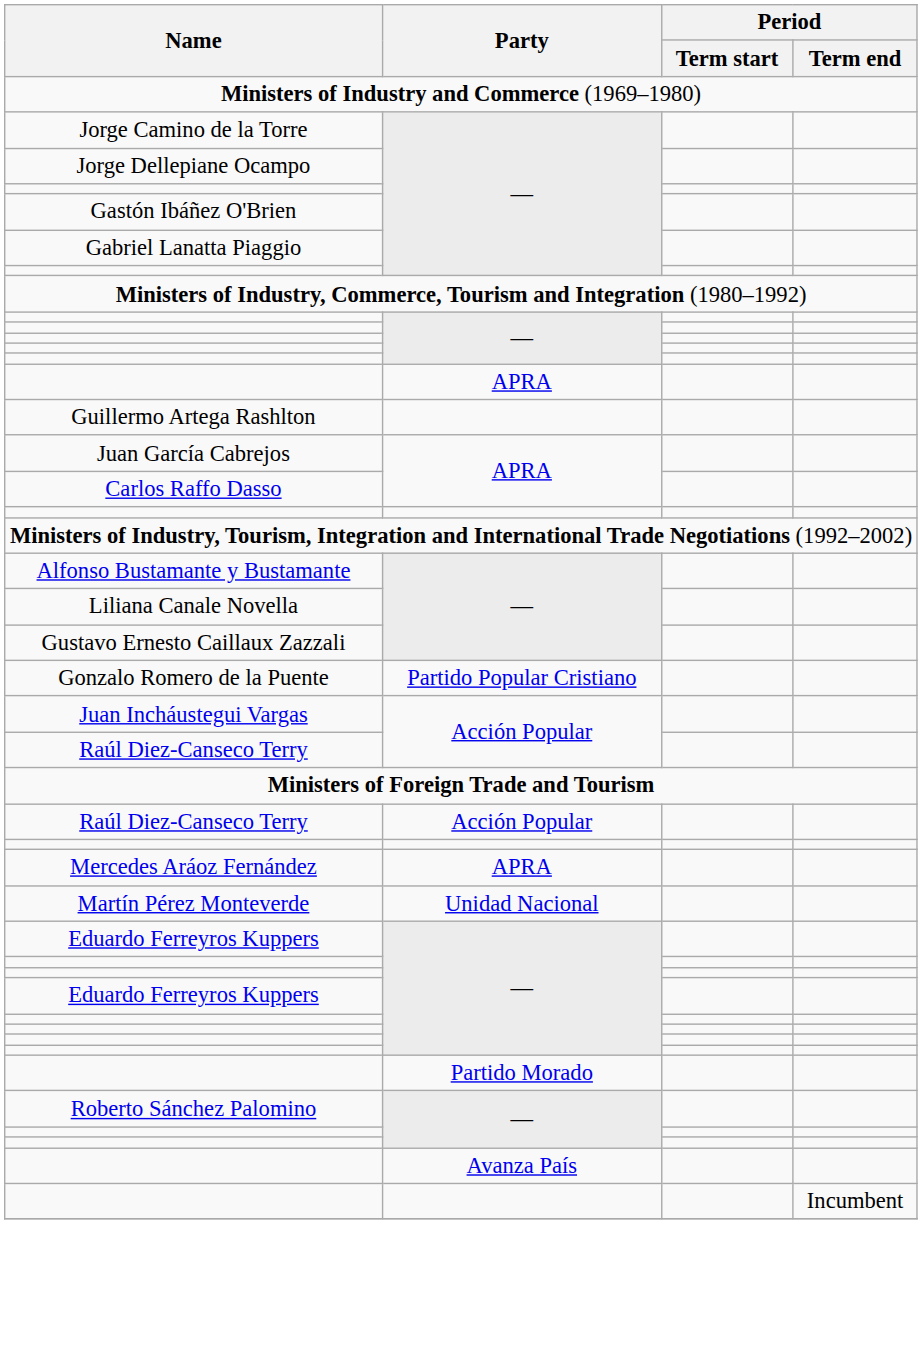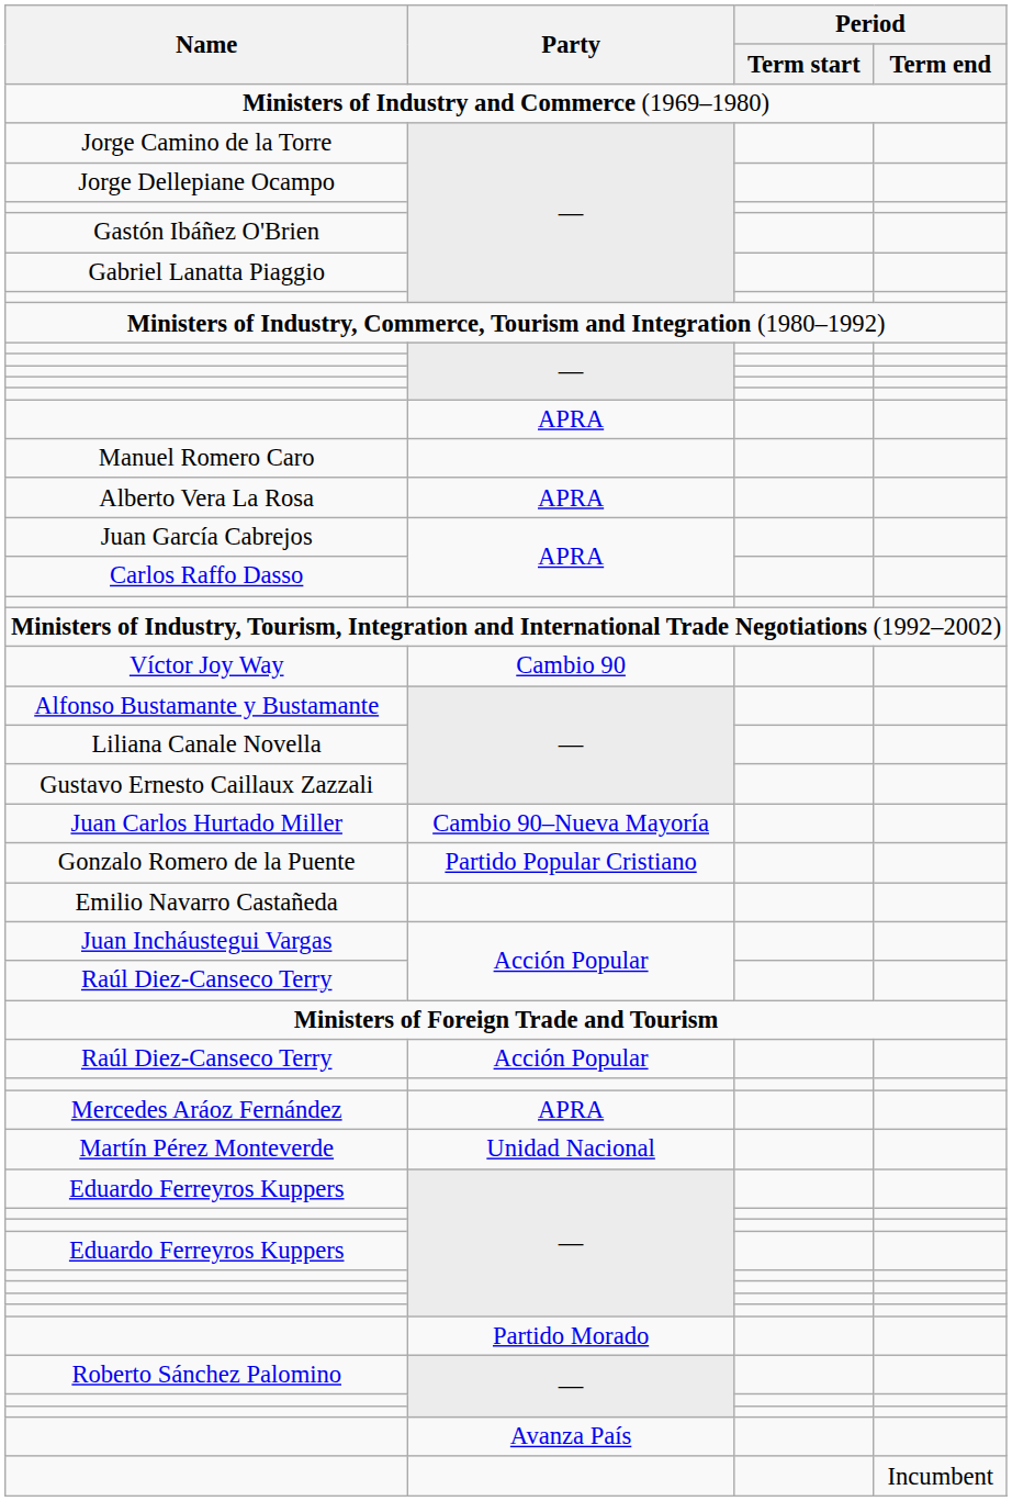+ row: Manuel Romero Caro
+ row: Alberto Vera La Rosa | APRA
- row: Guillermo Artega Rashlton
+ row: Víctor Joy Way | Cambio 90
+ row: Juan Carlos Hurtado Miller | Cambio 90–Nueva Mayoría
+ row: Emilio Navarro Castañeda
